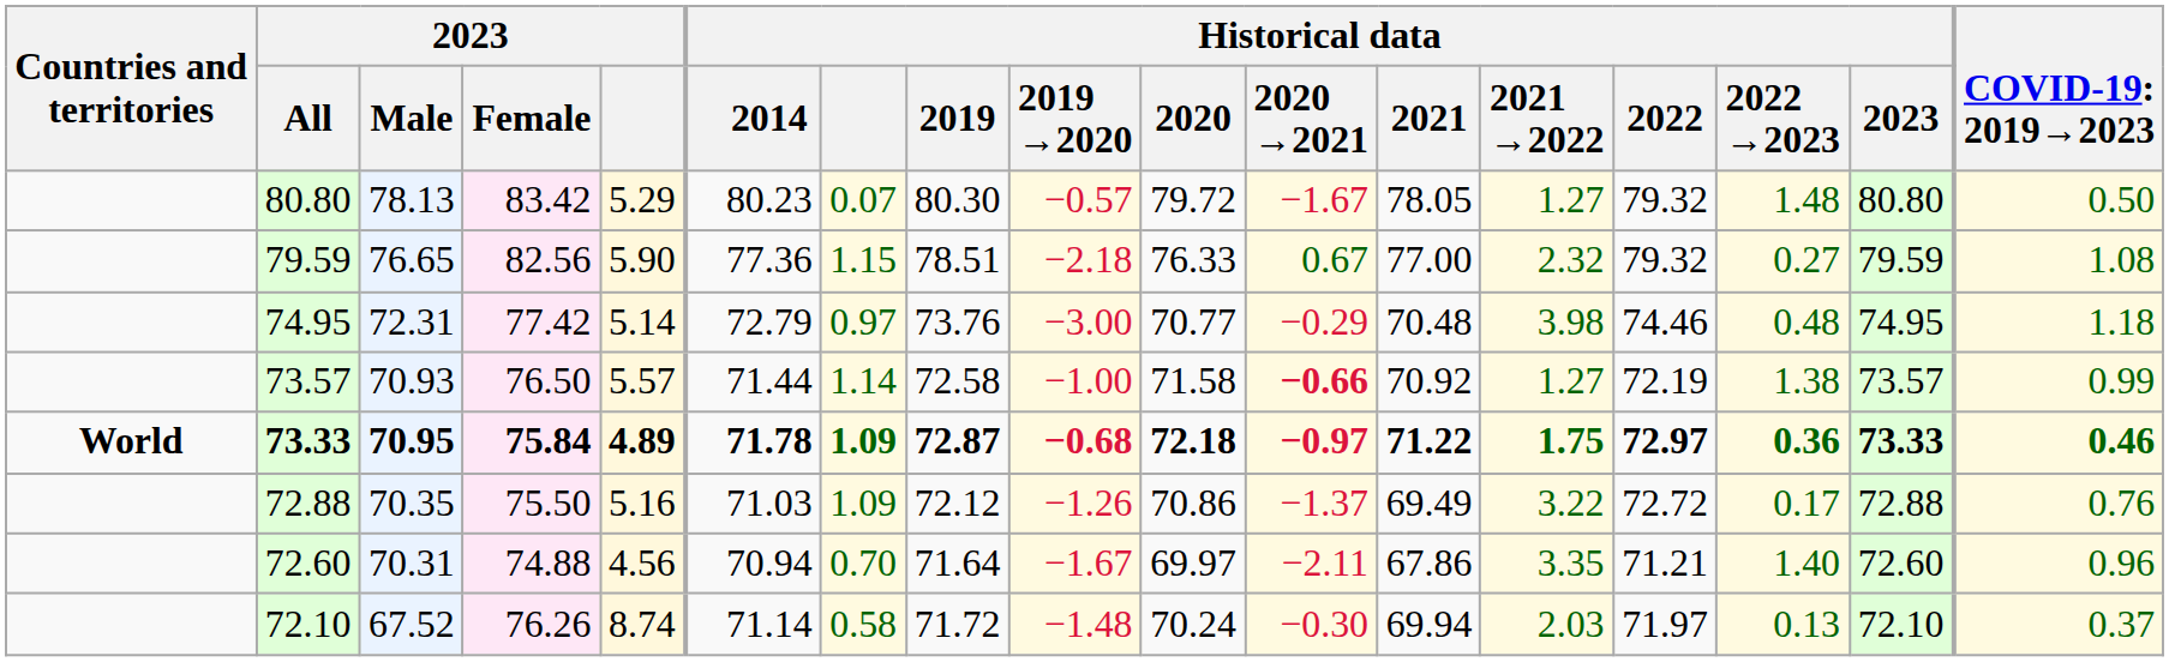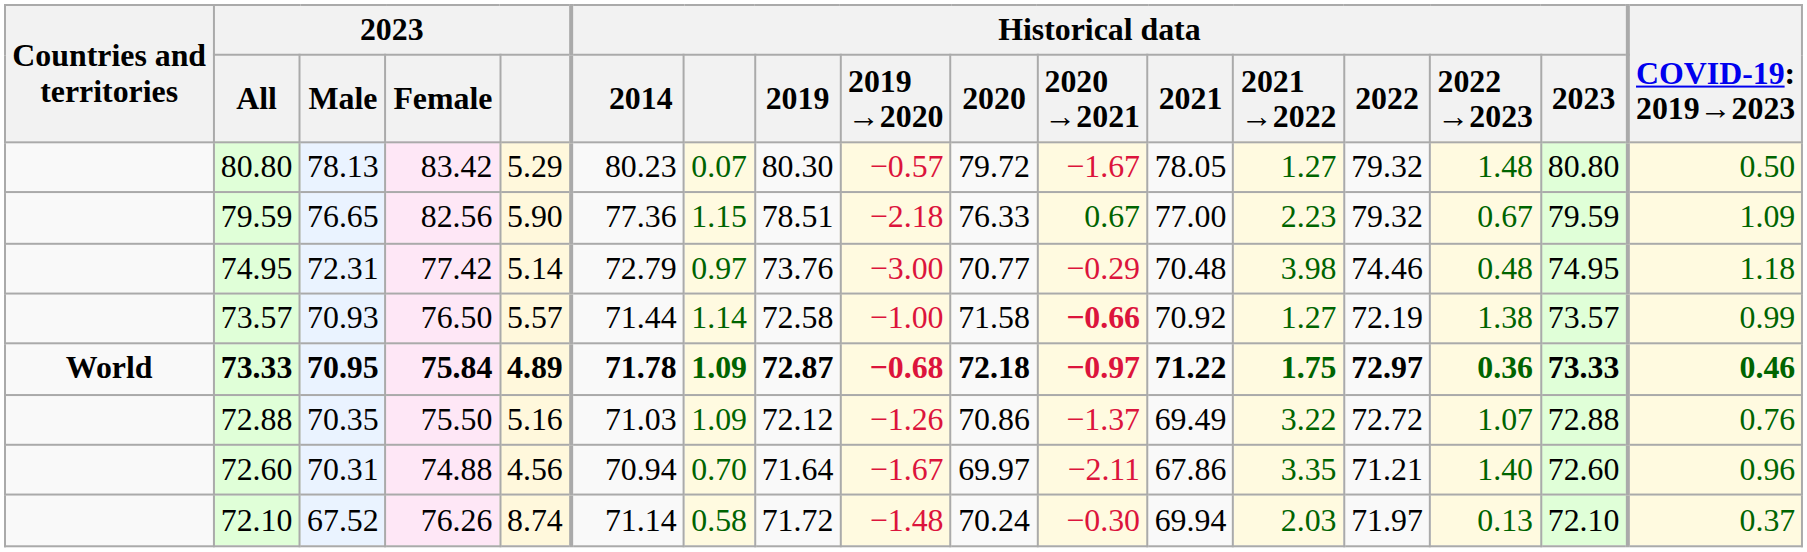row 4 | Historical data / 2021 →2022: 2.32 -> 2.23
row 4 | Historical data / 2022 →2023: 0.27 -> 0.67
row 4 | column 17: 1.08 -> 1.09
row 8 | Historical data / 2022 →2023: 0.17 -> 1.07
